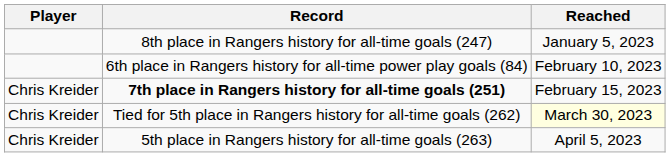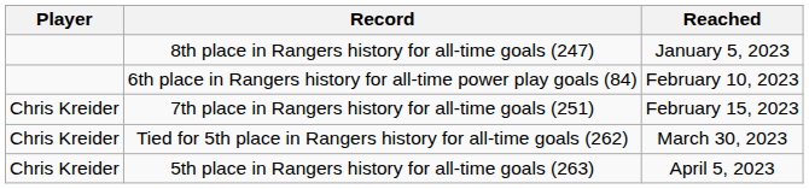row 4 | Record: bold -> normal
row 5 | Reached: lightyellow background -> no background
